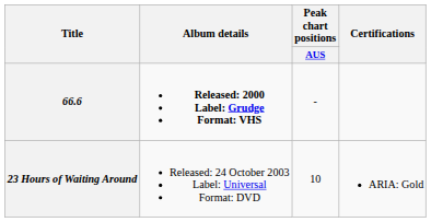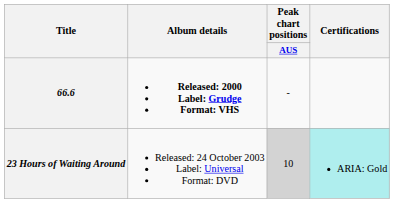23 Hours of Waiting Around | Peak chart positions / AUS: no background -> lightgrey background
23 Hours of Waiting Around | Certifications: no background -> paleturquoise background
